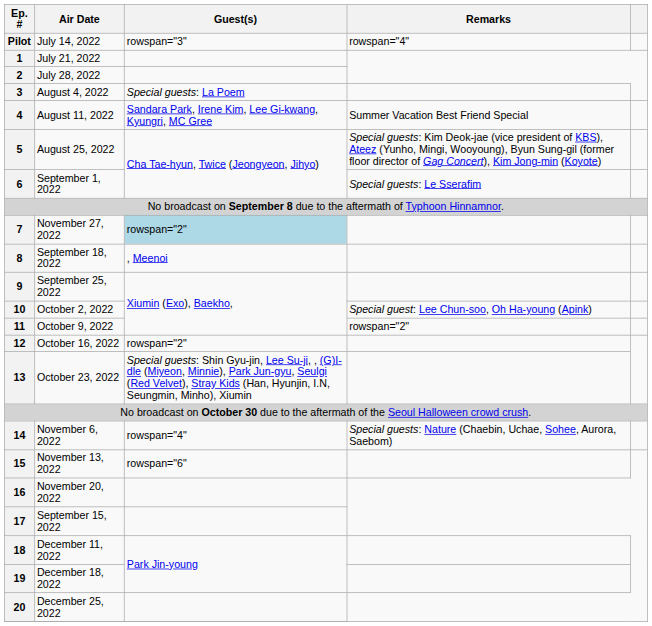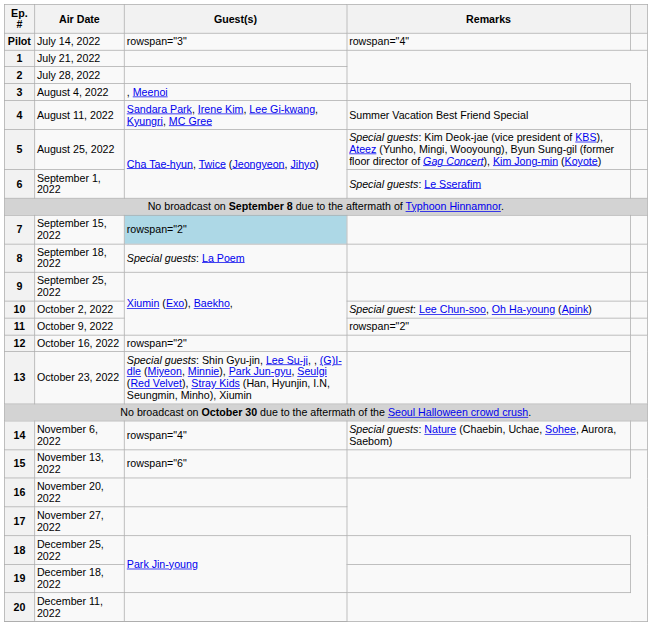3 | Guest(s): Special guests: La Poem -> , Meenoi
7 | Air Date: November 27, 2022 -> September 15, 2022
8 | Guest(s): , Meenoi -> Special guests: La Poem
17 | Air Date: September 15, 2022 -> November 27, 2022
18 | Air Date: December 11, 2022 -> December 25, 2022
20 | Air Date: December 25, 2022 -> December 11, 2022
